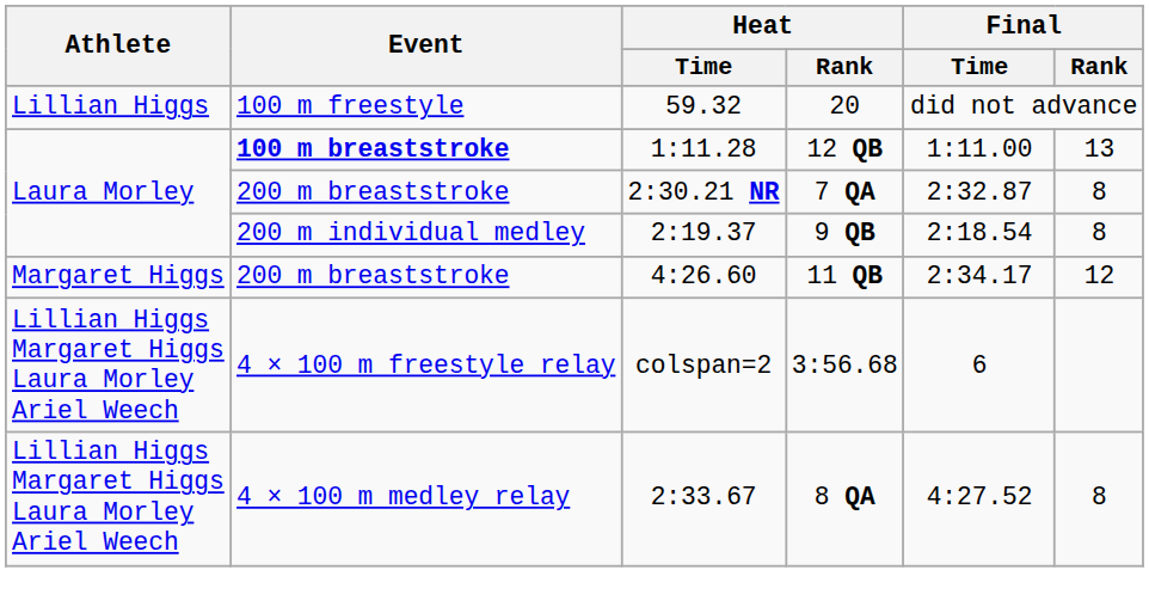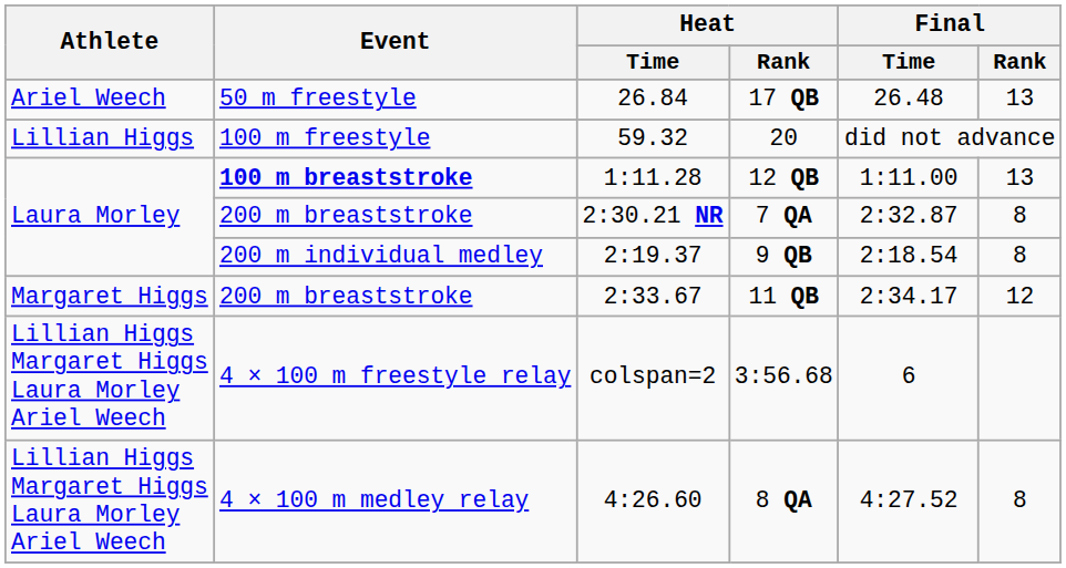+ row: Ariel Weech | 50 m freestyle | 26.84 | 17 QB | 26.48 | 13
11 QB | Heat / Time: 4:26.60 -> 2:33.67
8 QA | Heat / Time: 2:33.67 -> 4:26.60
